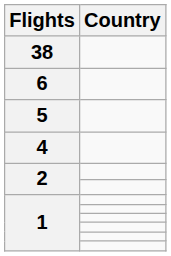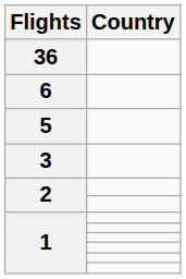row 2 | Flights: 38 -> 36
row 5 | Flights: 4 -> 3
